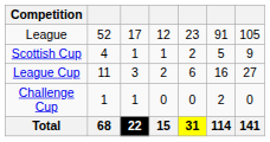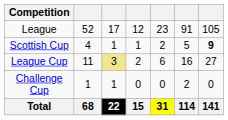Scottish Cup | column 7: normal -> bold
League Cup | column 3: no background -> khaki background
